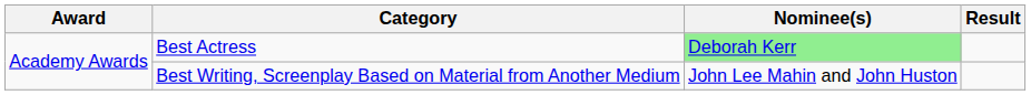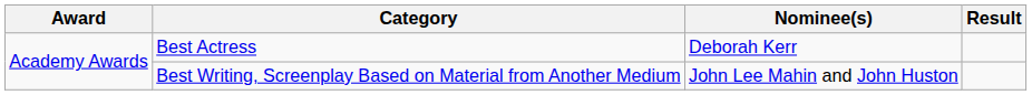Best Actress | Nominee(s): lightgreen background -> no background
